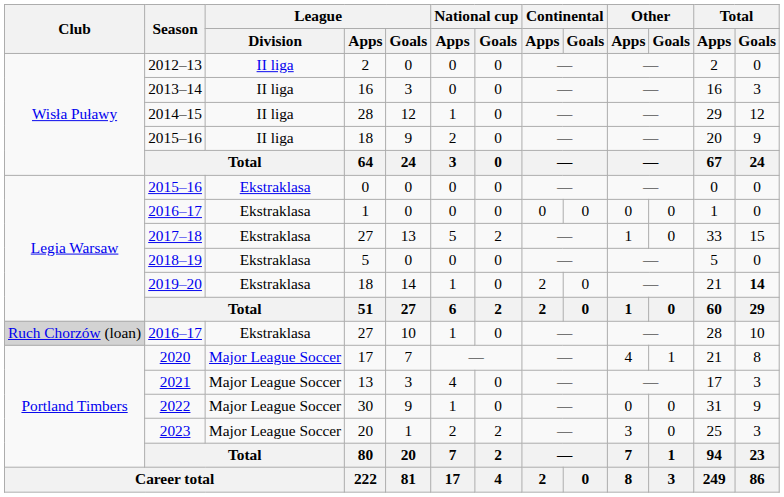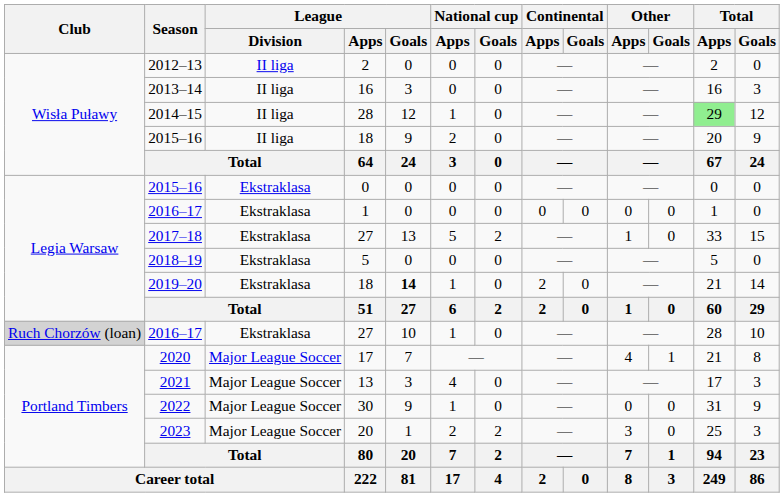2014–15 | Total / Apps: no background -> lightgreen background
2019–20 | League / Goals: normal -> bold
2019–20 | Total / Goals: bold -> normal
